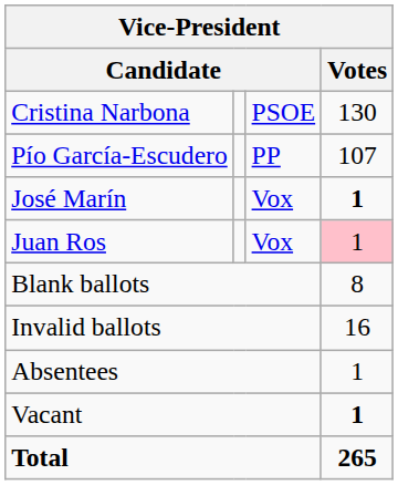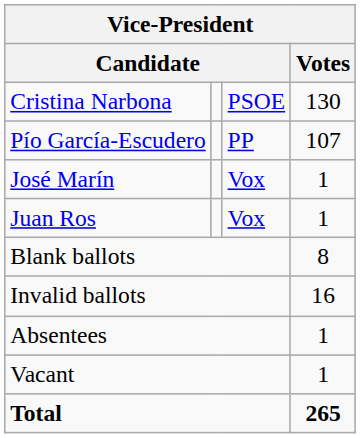José Marín | Votes: bold -> normal
Juan Ros | Votes: pink background -> no background
Vacant | Votes: bold -> normal
